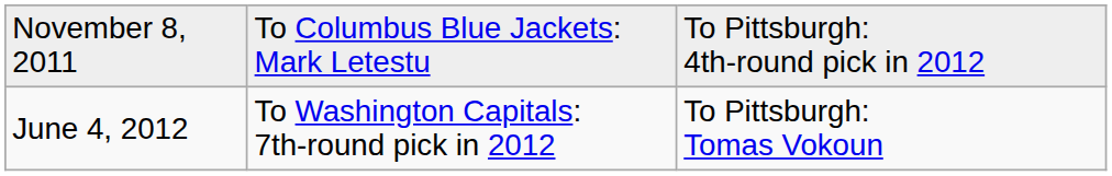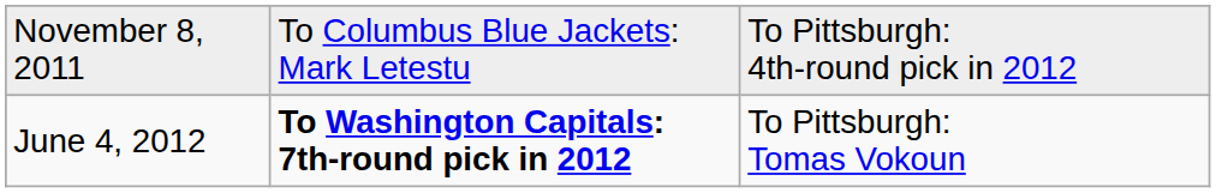June 4, 2012 | column 2: normal -> bold
